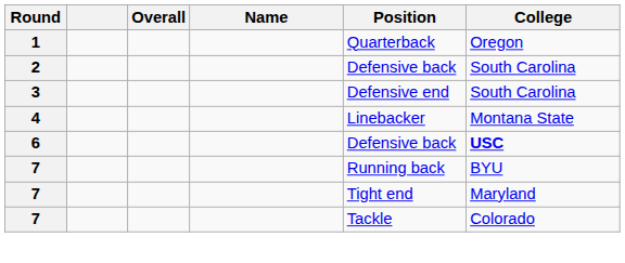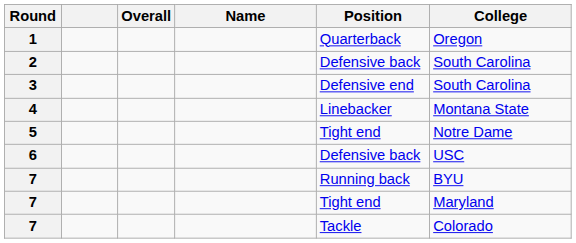+ row: 5 | Tight end | Notre Dame
6 | College: bold -> normal
